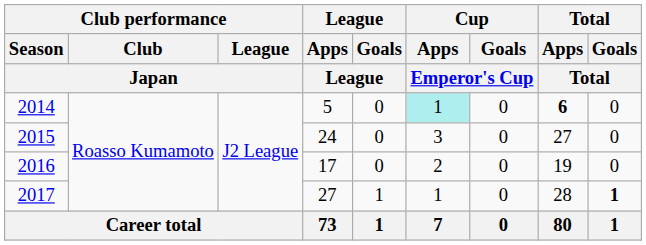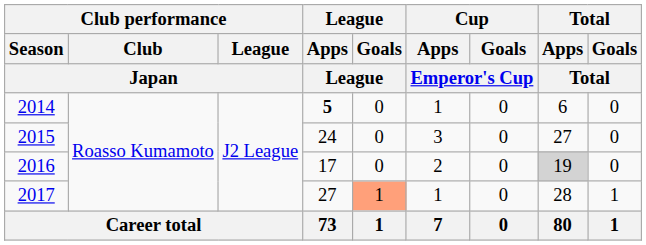2014 | League / Apps / League: normal -> bold
2014 | Cup / Apps / Emperor's Cup: paleturquoise background -> no background
2014 | Total / Apps / Total: bold -> normal
2016 | Total / Apps / Total: no background -> lightgrey background
2017 | League / Goals / League: no background -> lightsalmon background
2017 | Total / Goals / Total: bold -> normal
